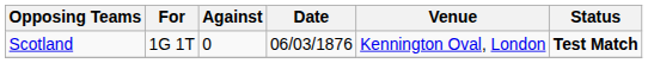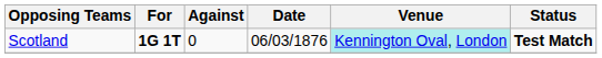Scotland | For: normal -> bold
Scotland | Venue: no background -> paleturquoise background
